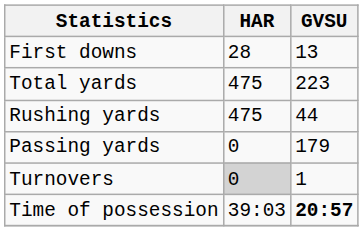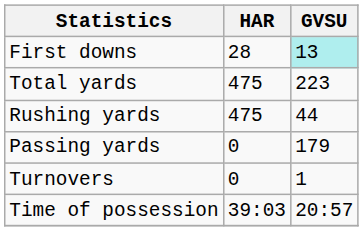First downs | GVSU: no background -> paleturquoise background
Turnovers | HAR: lightgrey background -> no background
Time of possession | GVSU: bold -> normal
